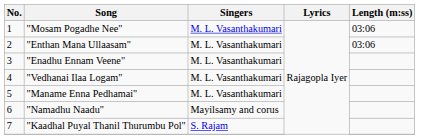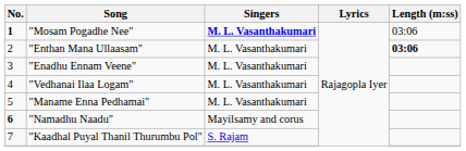"Mosam Pogadhe Nee" | No.: normal -> bold
"Mosam Pogadhe Nee" | Singers: normal -> bold
"Enthan Mana Ullaasam" | Length (m:ss): normal -> bold
"Namadhu Naadu" | No.: normal -> bold
